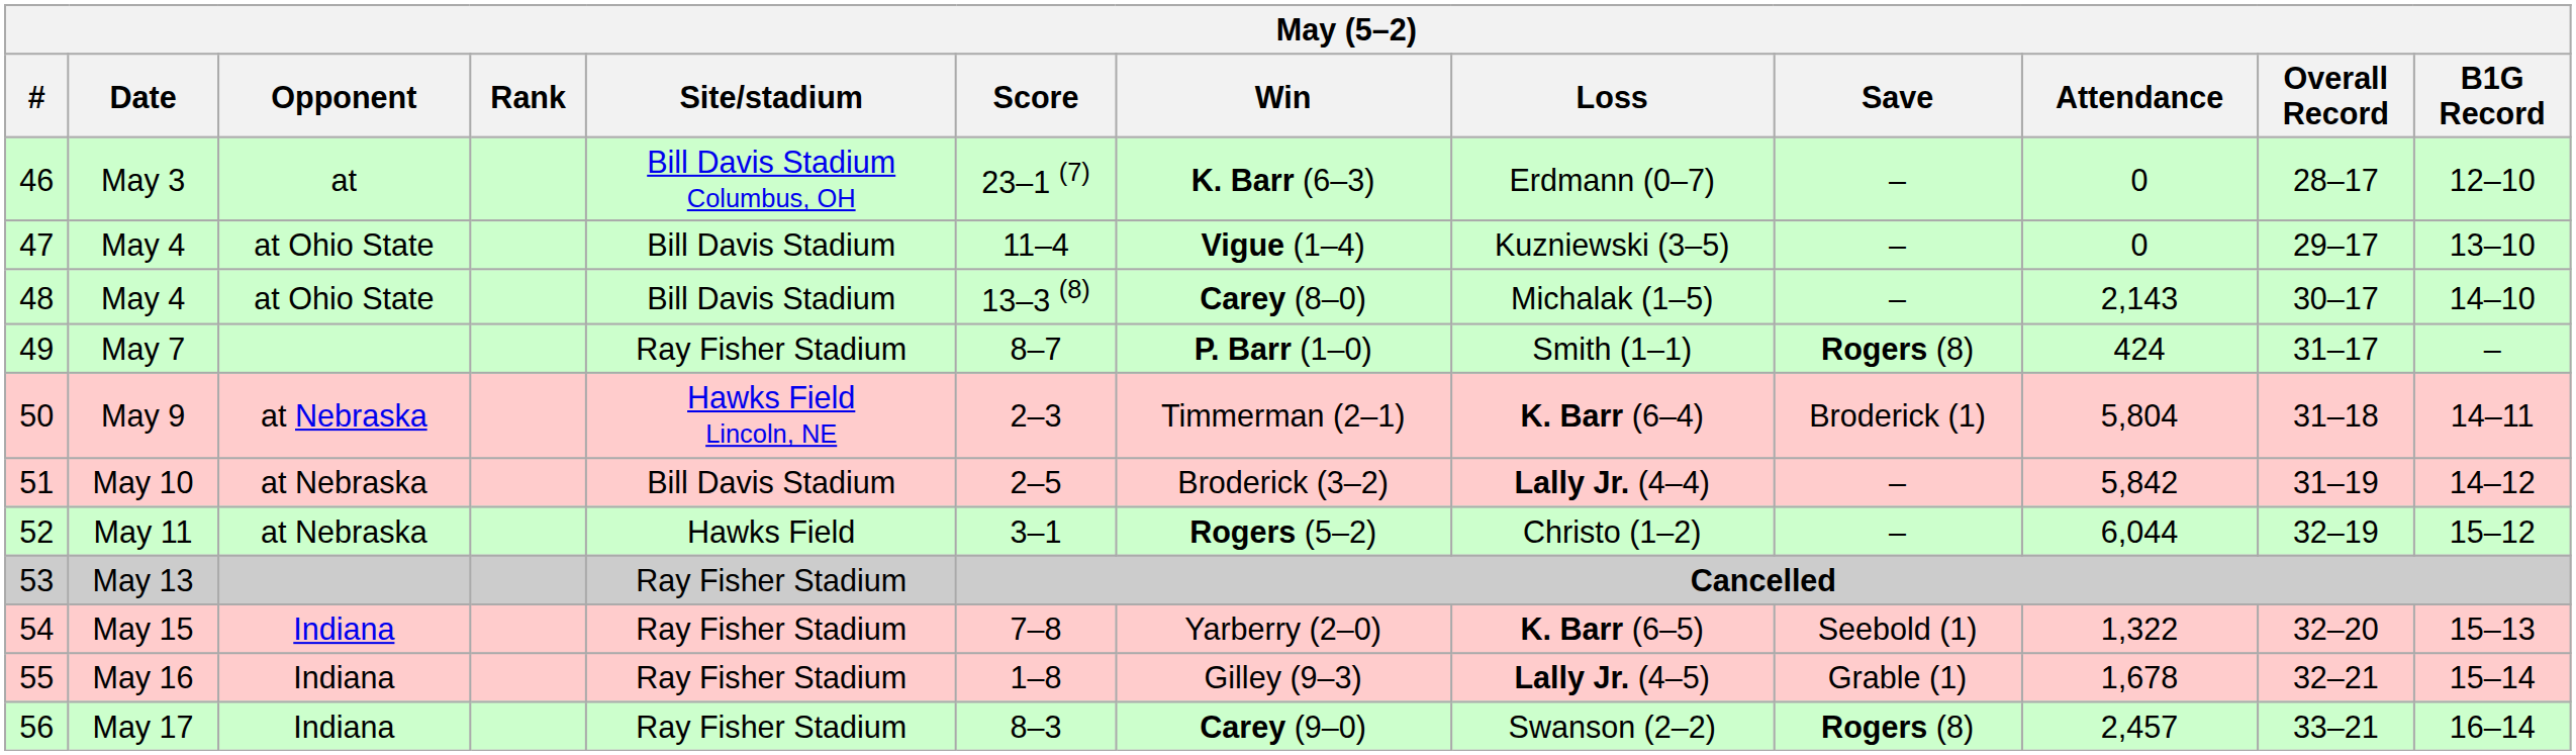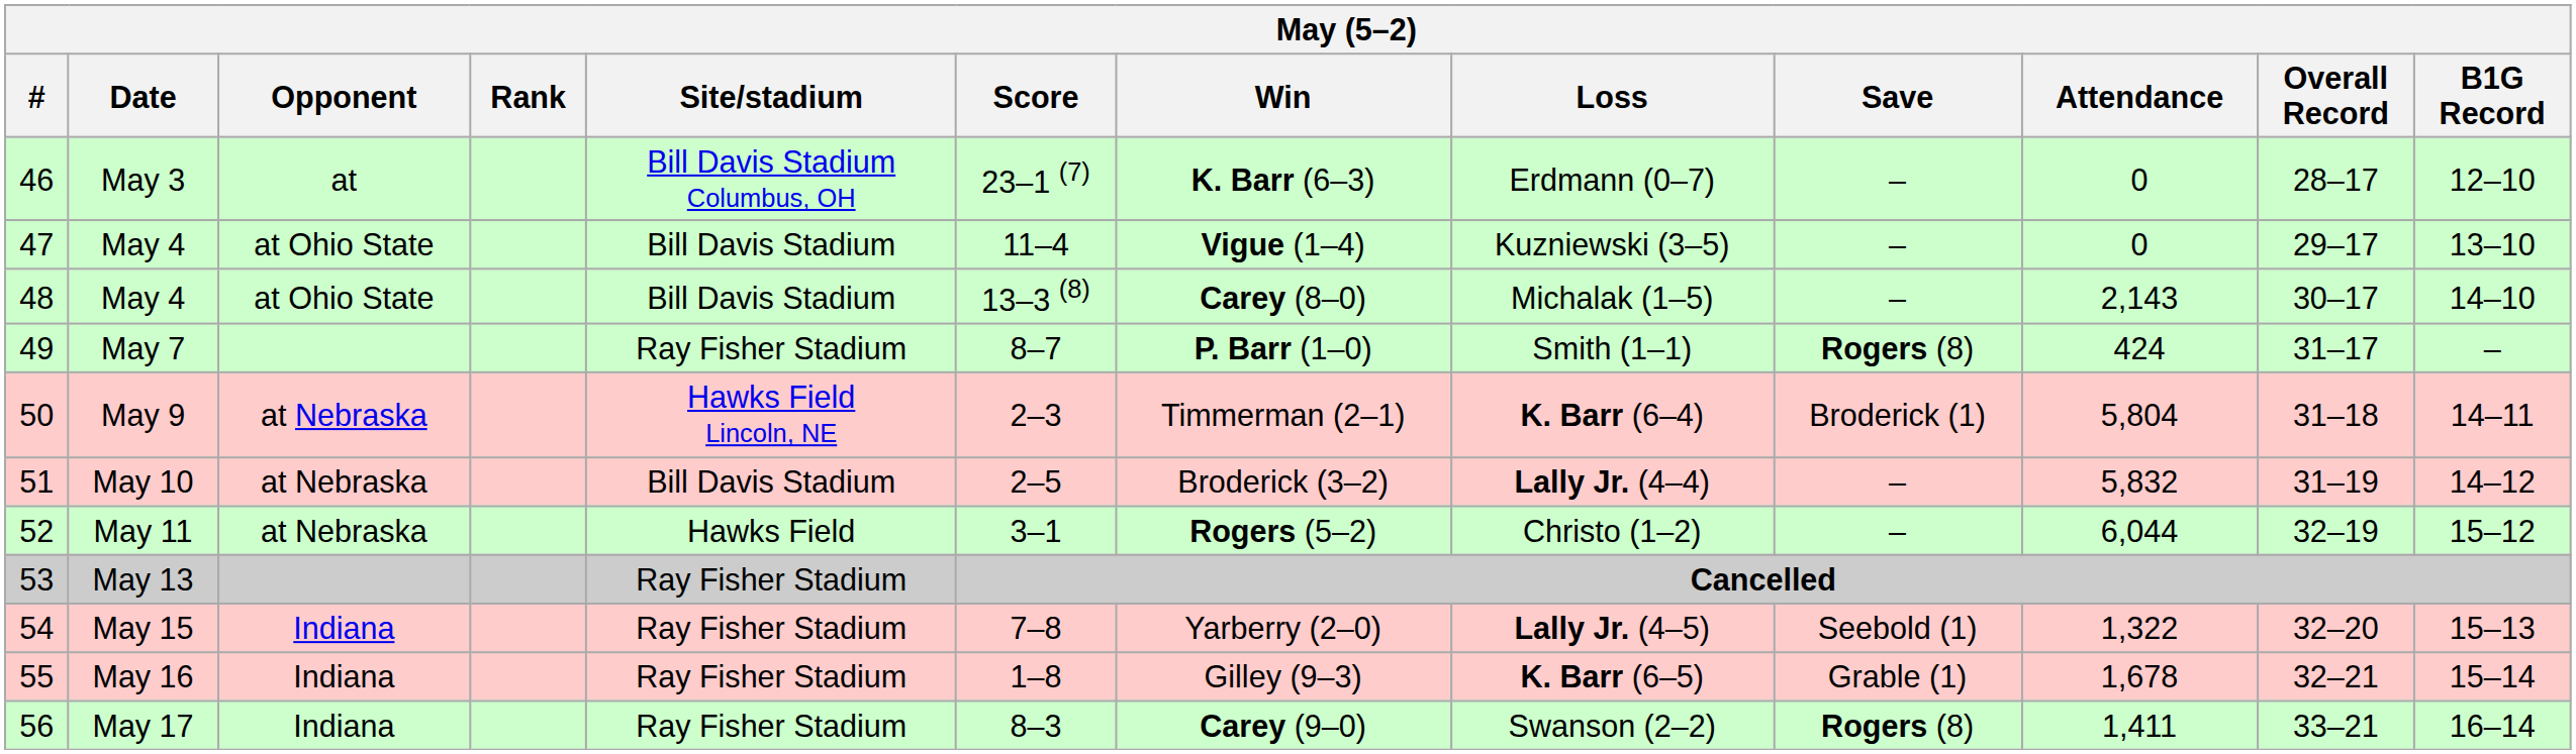May 10 | Attendance: 5,842 -> 5,832
May 15 | Loss: K. Barr (6–5) -> Lally Jr. (4–5)
May 16 | Loss: Lally Jr. (4–5) -> K. Barr (6–5)
May 17 | Attendance: 2,457 -> 1,411
